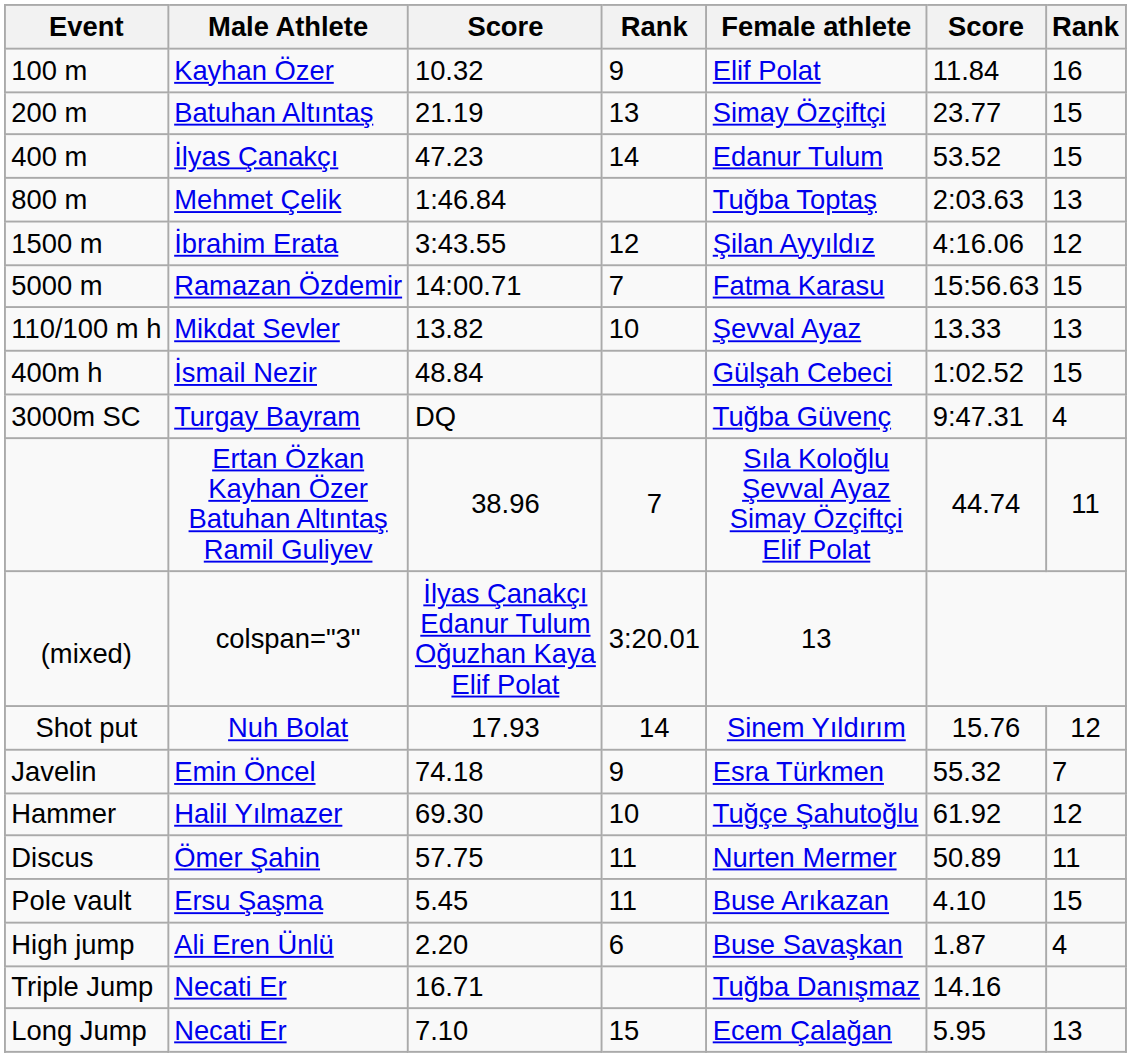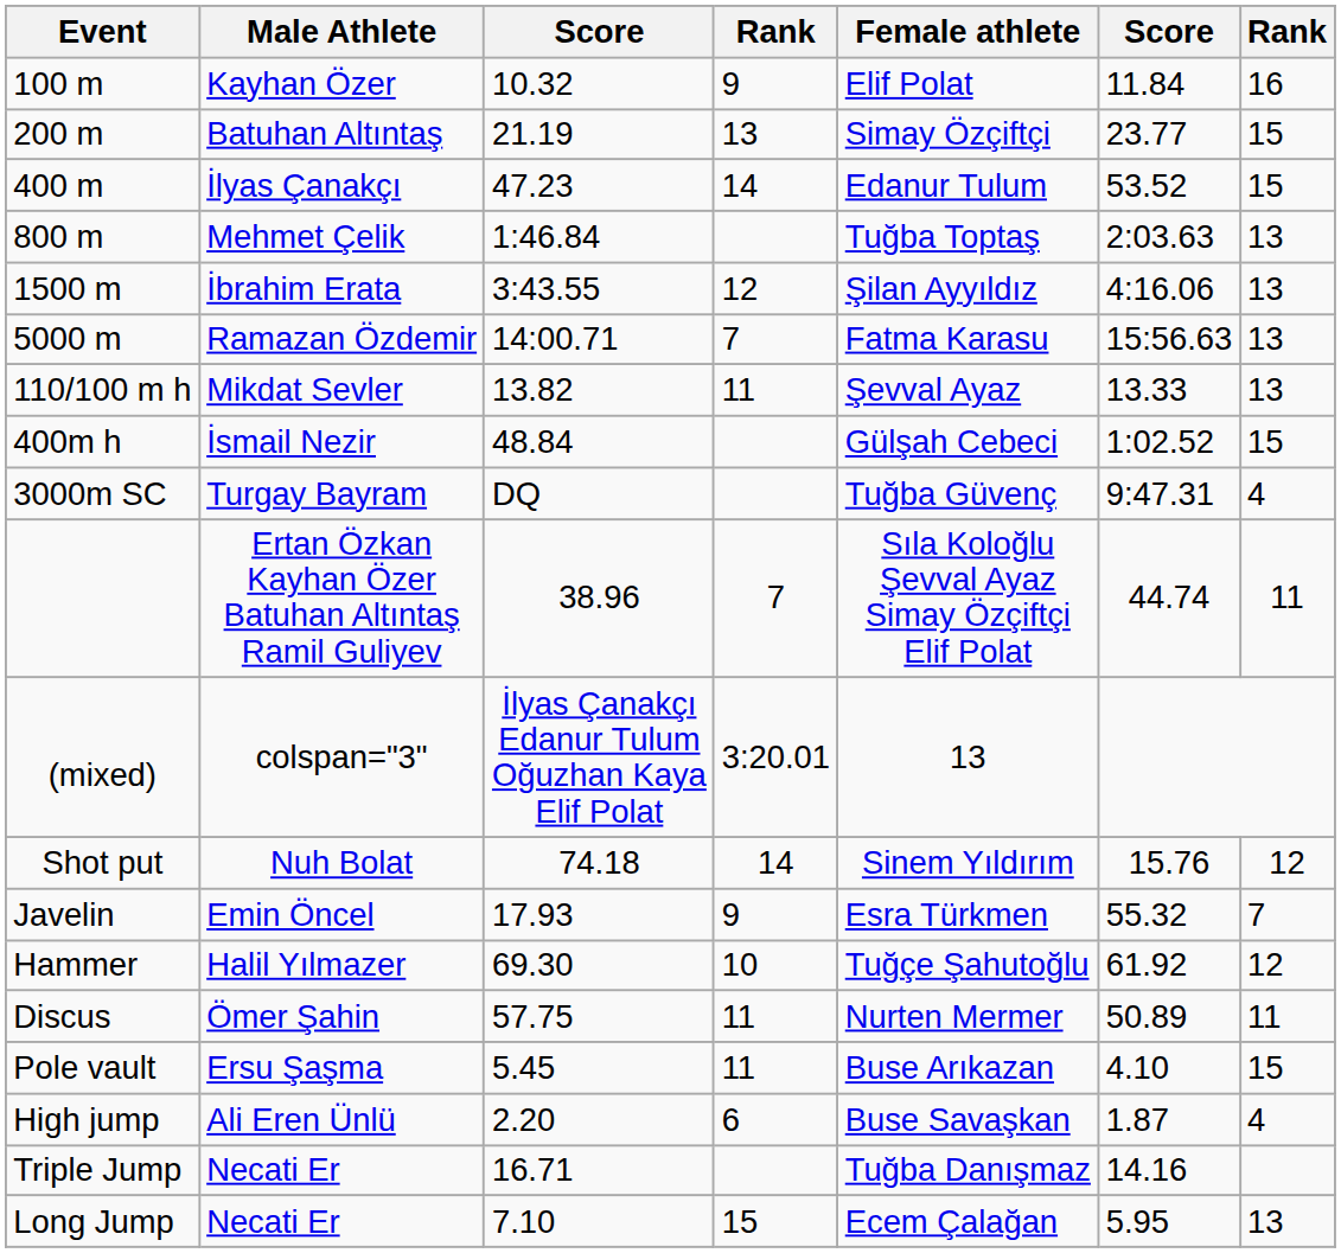1500 m | column 7: 12 -> 13
5000 m | column 7: 15 -> 13
110/100 m h | column 4: 10 -> 11
Shot put | column 3: 17.93 -> 74.18
Javelin | column 3: 74.18 -> 17.93
